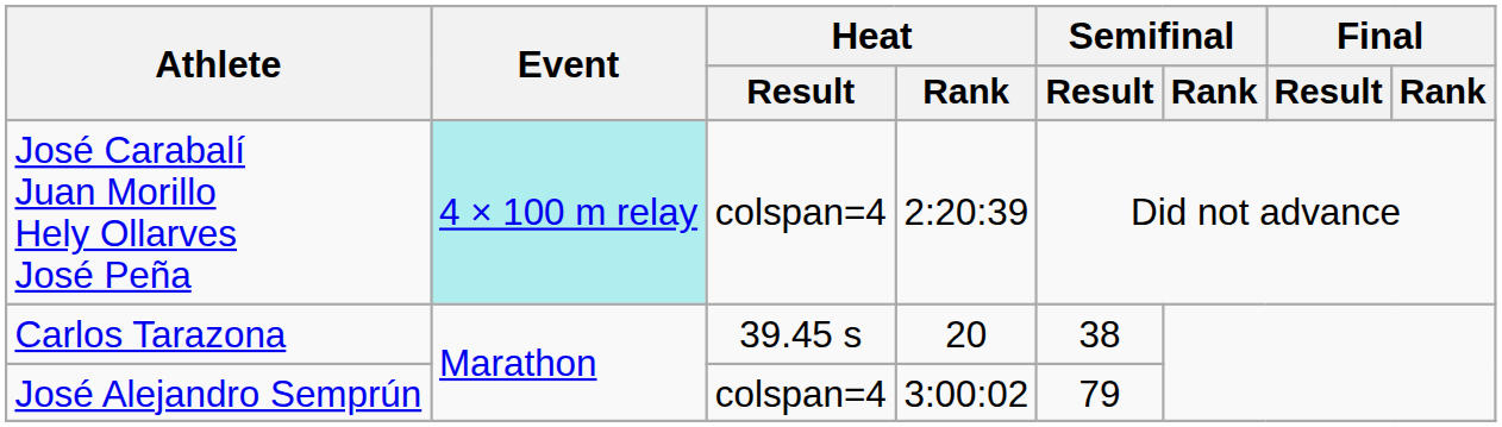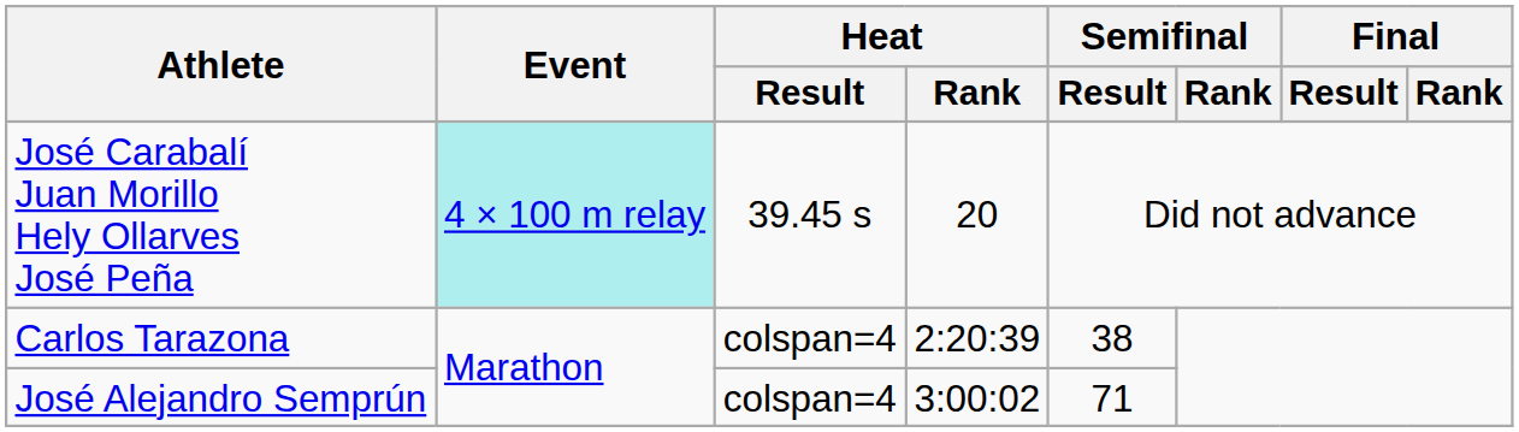José Carabalí Juan Morillo Hely Ollarves José Peña | Heat / Result: colspan=4 -> 39.45 s
José Carabalí Juan Morillo Hely Ollarves José Peña | Heat / Rank: 2:20:39 -> 20
Carlos Tarazona | Heat / Result: 39.45 s -> colspan=4
Carlos Tarazona | Heat / Rank: 20 -> 2:20:39
José Alejandro Semprún | Semifinal / Result: 79 -> 71
